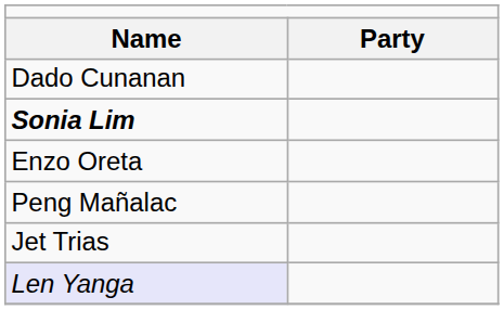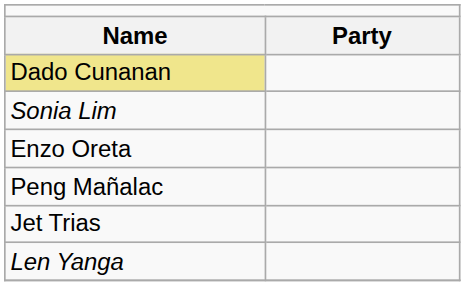Dado Cunanan | column 1: no background -> khaki background
Sonia Lim | column 1: bold -> normal
Len Yanga | column 1: lavender background -> no background
